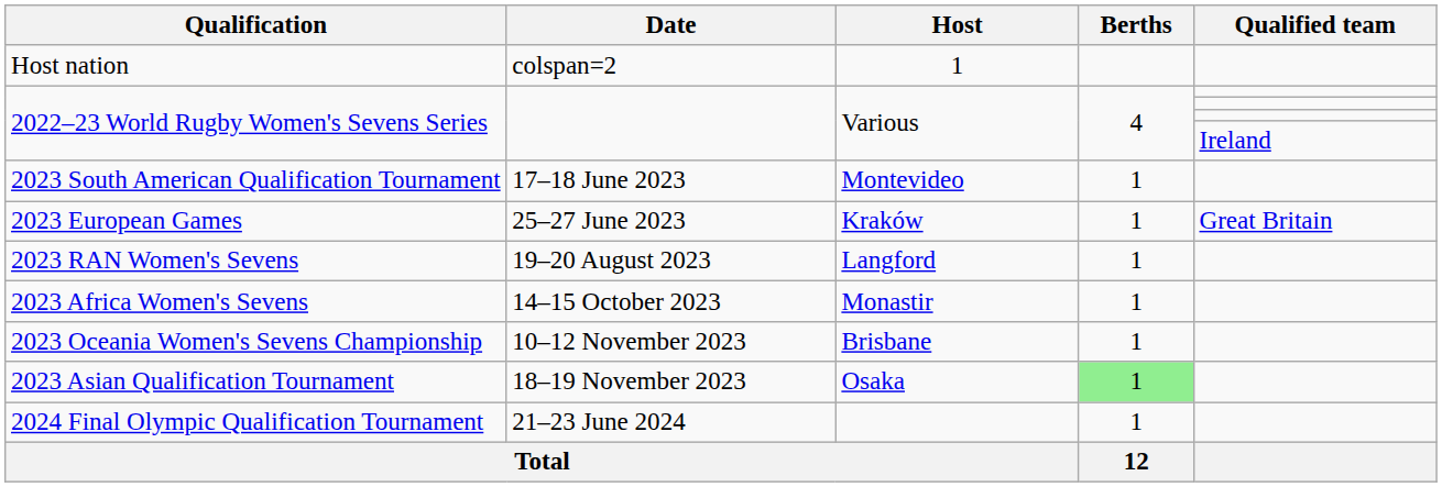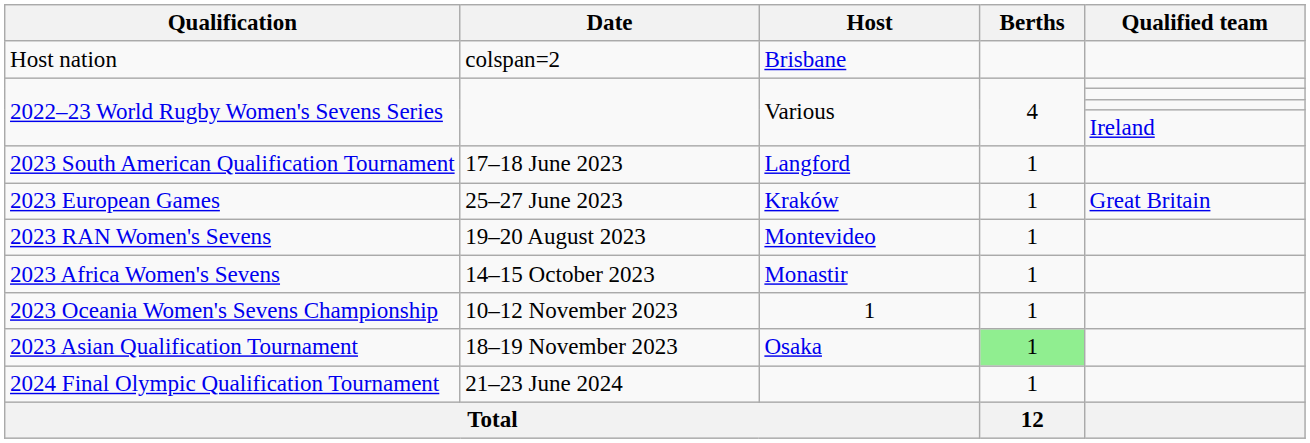Host nation | Host: 1 -> Brisbane
2023 South American Qualification Tournament | Host: Montevideo -> Langford
2023 RAN Women's Sevens | Host: Langford -> Montevideo
2023 Oceania Women's Sevens Championship | Host: Brisbane -> 1
